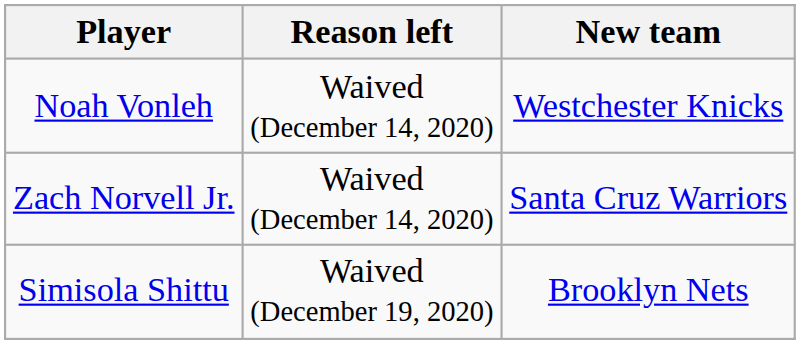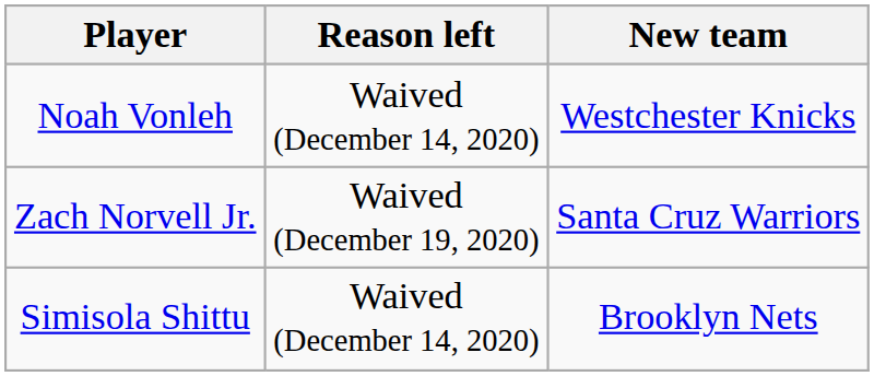Zach Norvell Jr. | Reason left: Waived (December 14, 2020) -> Waived (December 19, 2020)
Simisola Shittu | Reason left: Waived (December 19, 2020) -> Waived (December 14, 2020)
